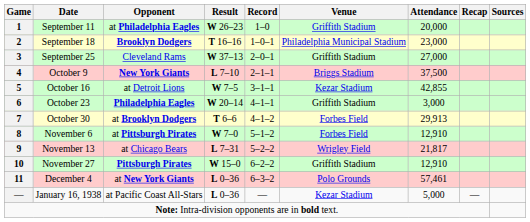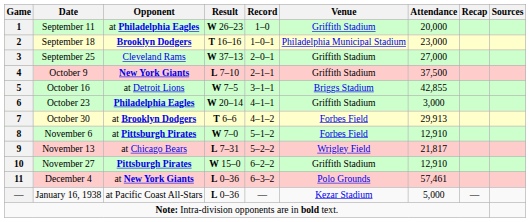October 9 | Venue: Briggs Stadium -> Griffith Stadium
October 16 | Venue: Kezar Stadium -> Briggs Stadium
